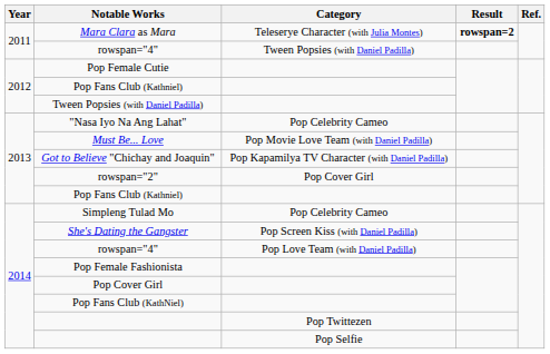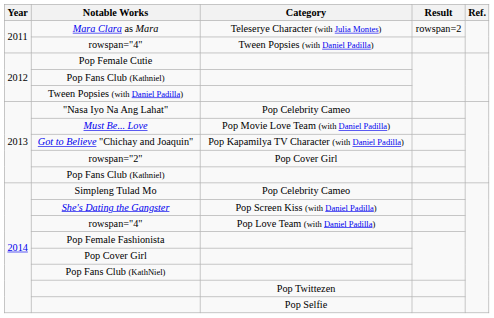Mara Clara as Mara | Result: bold -> normal
